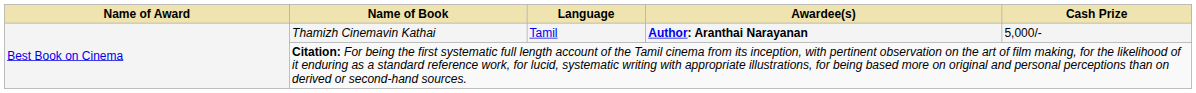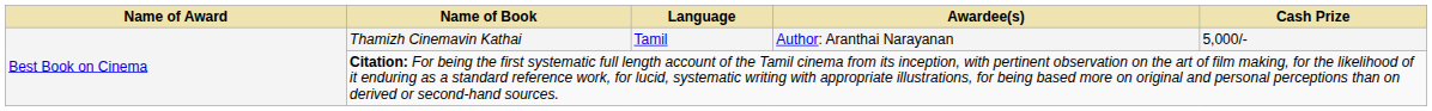Thamizh Cinemavin Kathai | Awardee(s): bold -> normal
